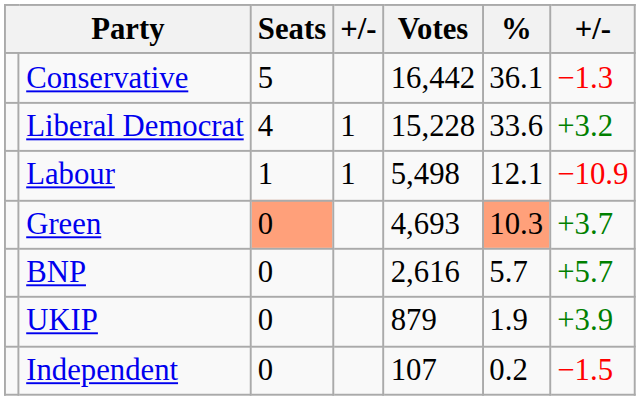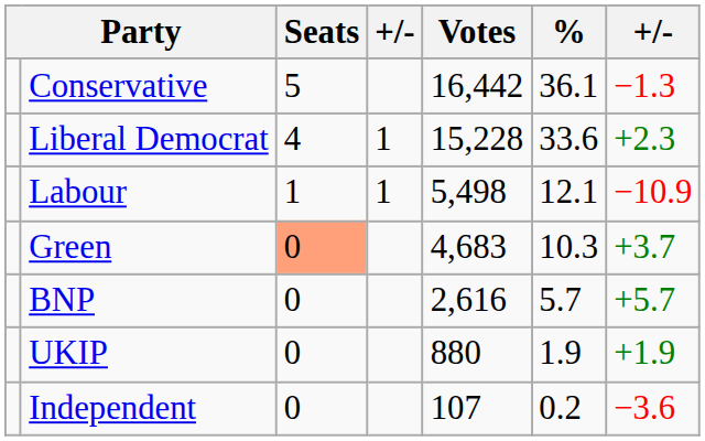Liberal Democrat | column 7: +3.2 -> +2.3
Green | Votes: 4,693 -> 4,683
Green | %: lightsalmon background -> no background
UKIP | Votes: 879 -> 880
UKIP | column 7: +3.9 -> +1.9
Independent | column 7: −1.5 -> −3.6
